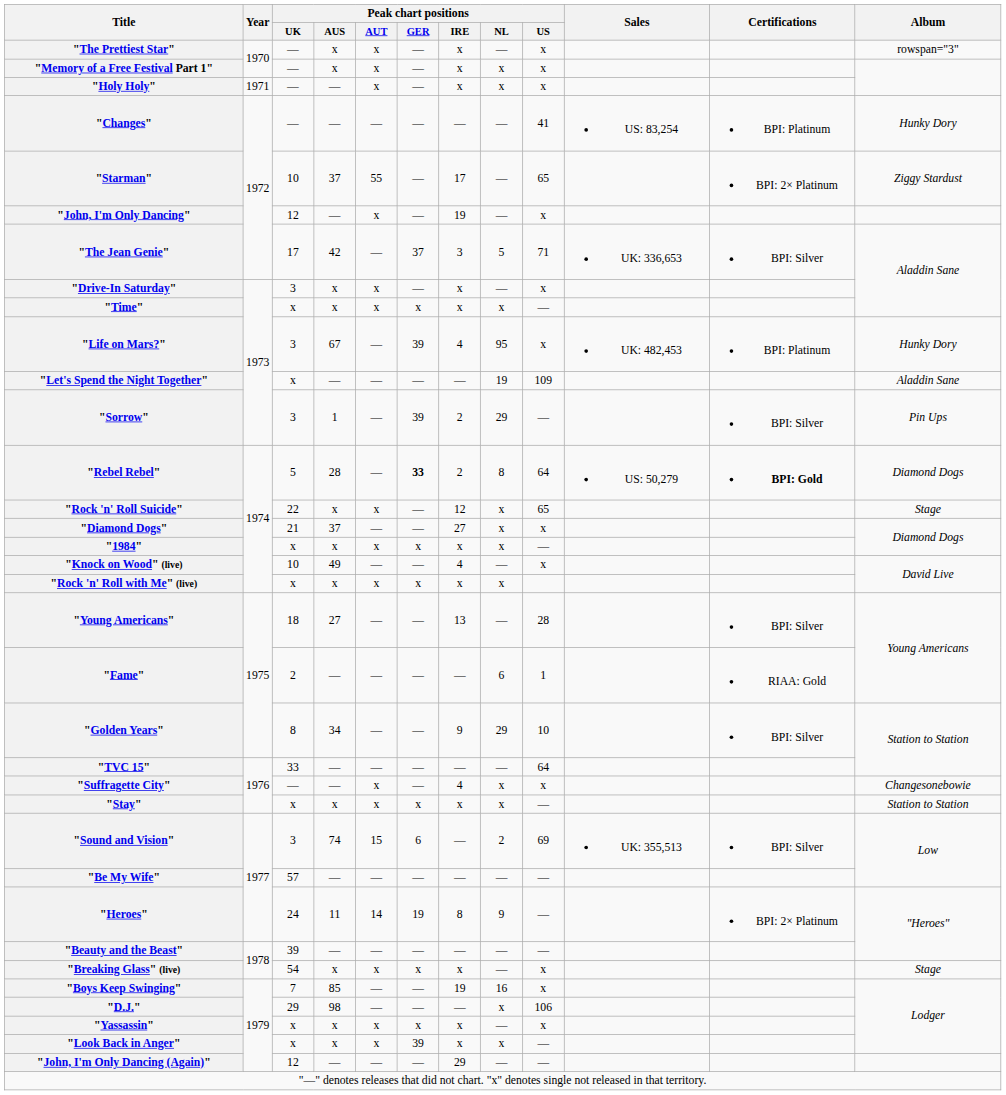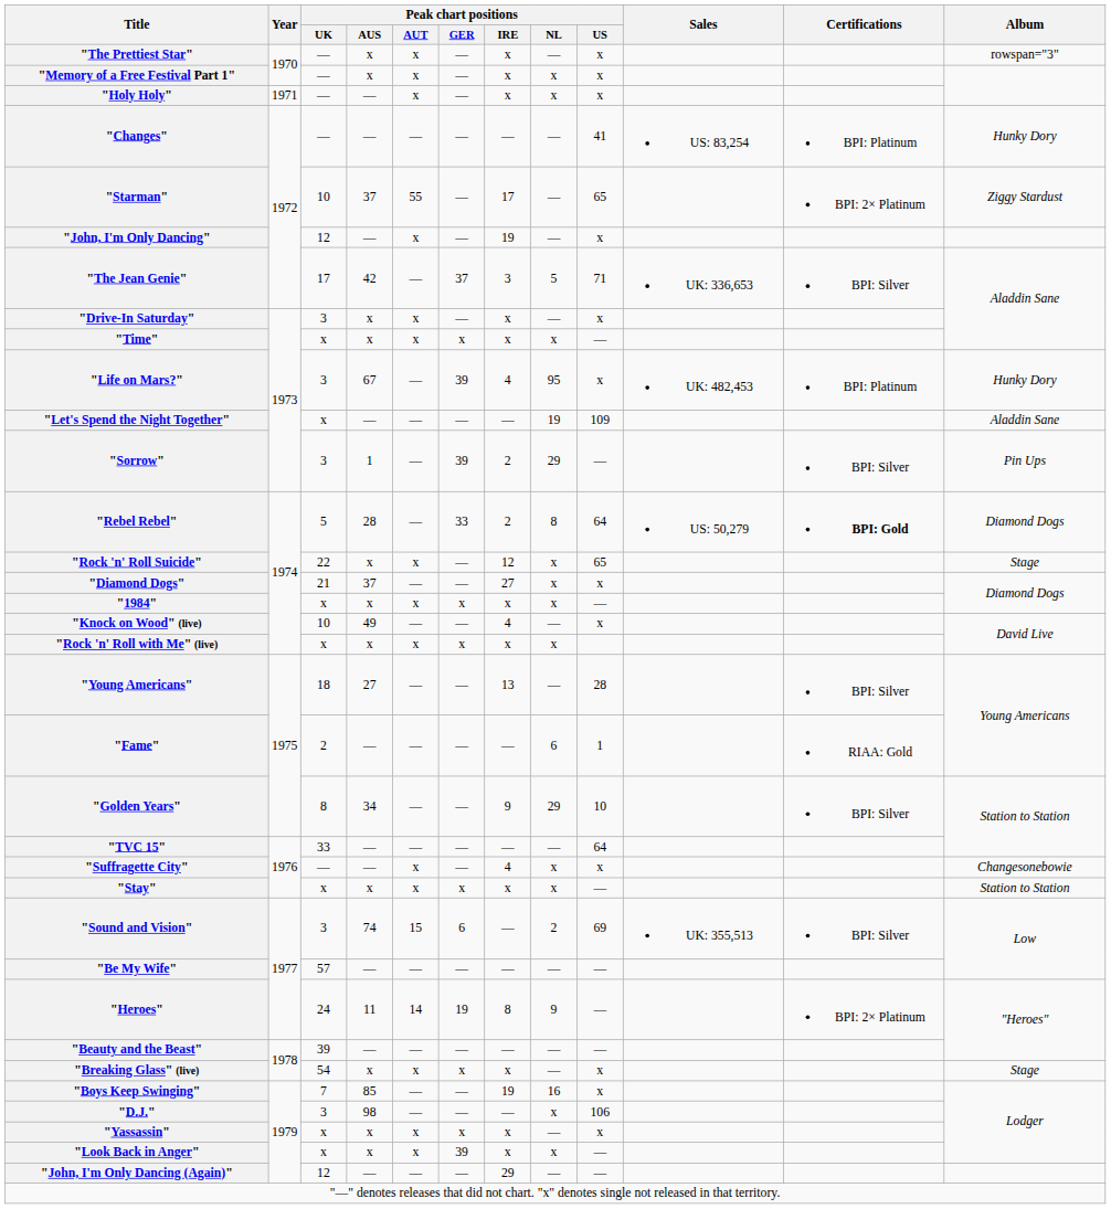"Rebel Rebel" | Peak chart positions / GER: bold -> normal
"D.J." | Peak chart positions / UK: 29 -> 3
